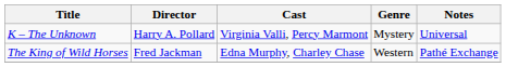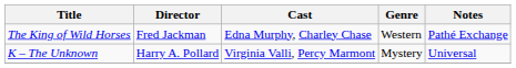rows swapped: K – The Unknown <-> The King of Wild Horses
